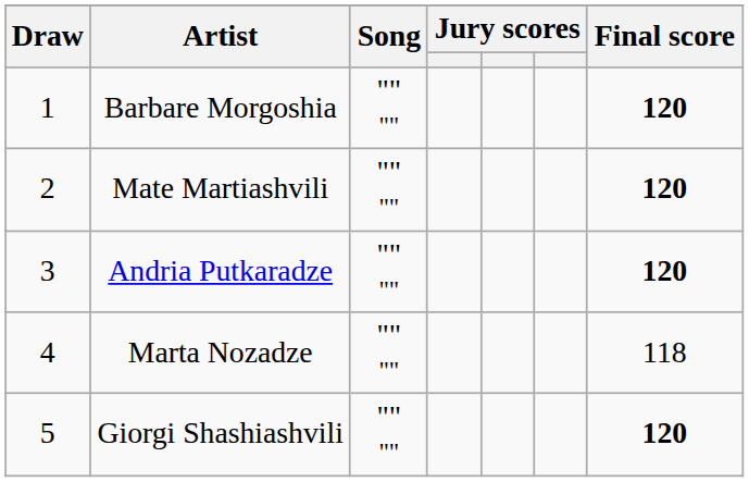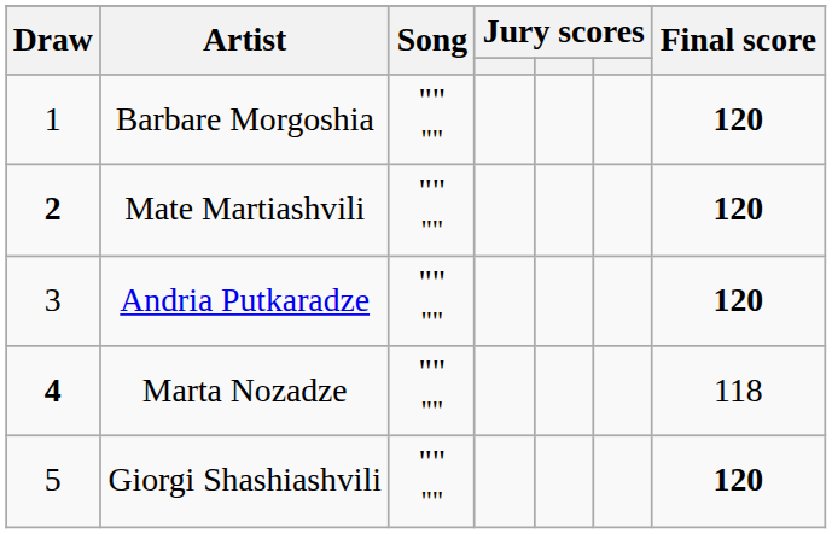Mate Martiashvili | Draw: normal -> bold
Marta Nozadze | Draw: normal -> bold
